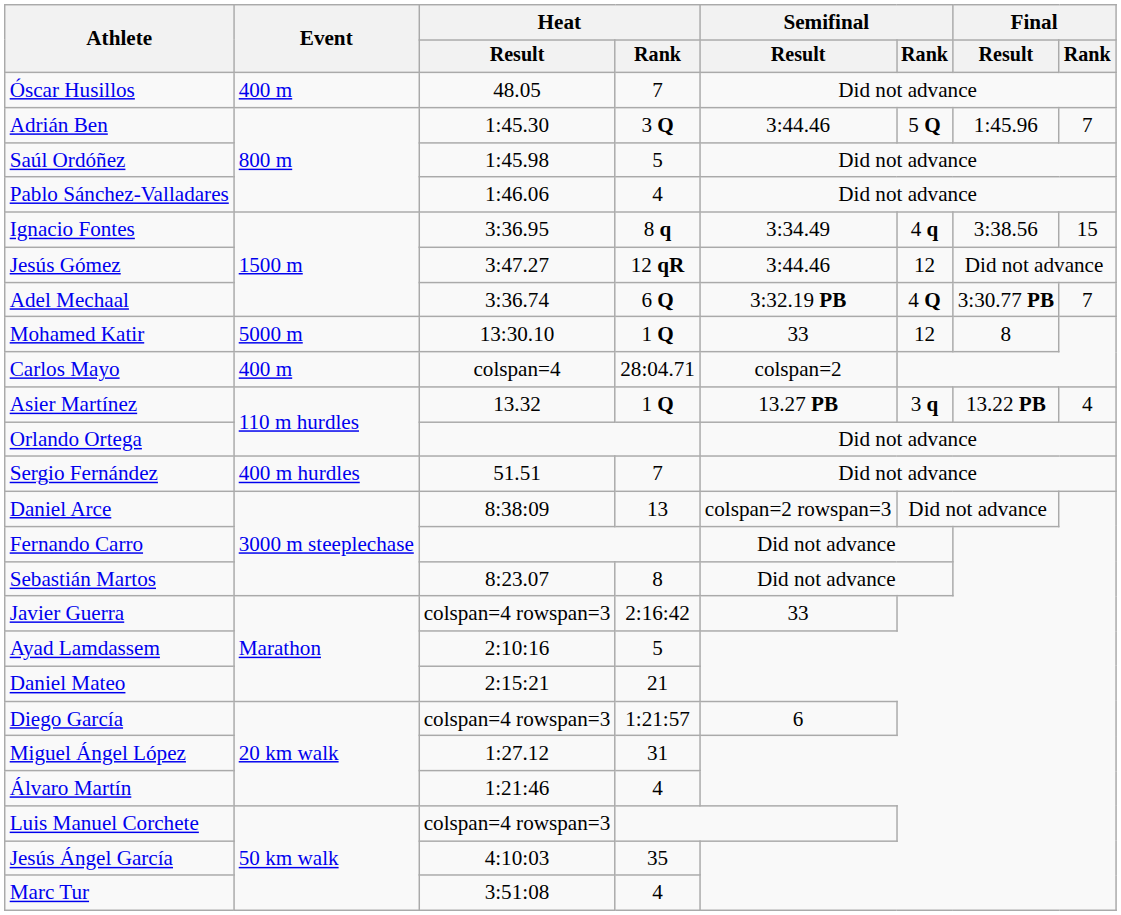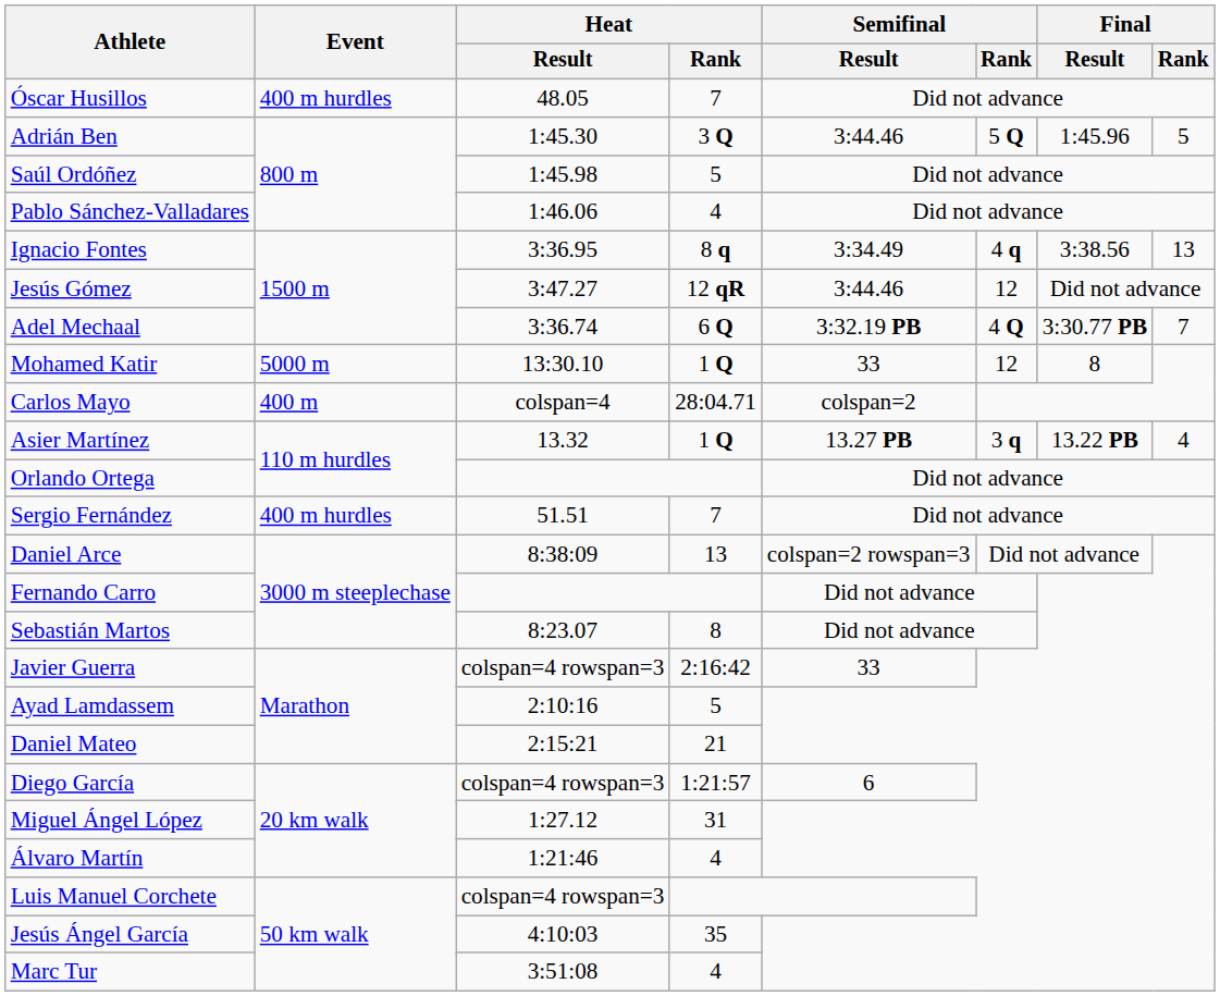Óscar Husillos | Event: 400 m -> 400 m hurdles
Adrián Ben | Final / Rank: 7 -> 5
Ignacio Fontes | Final / Rank: 15 -> 13
